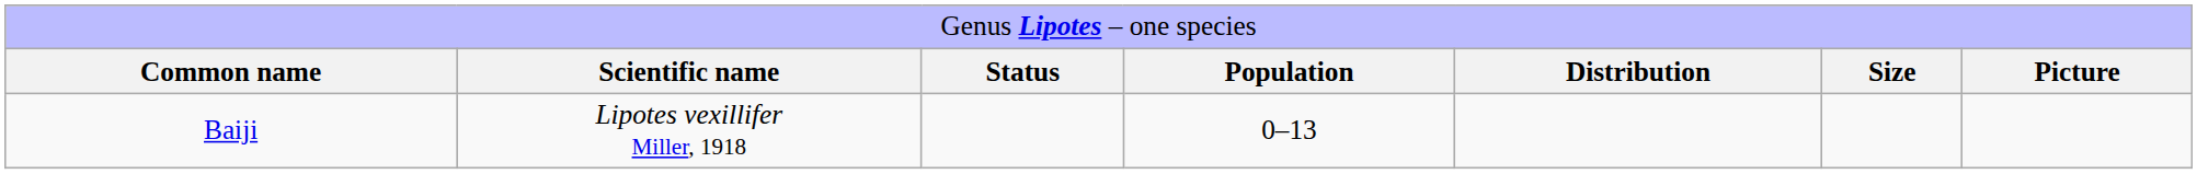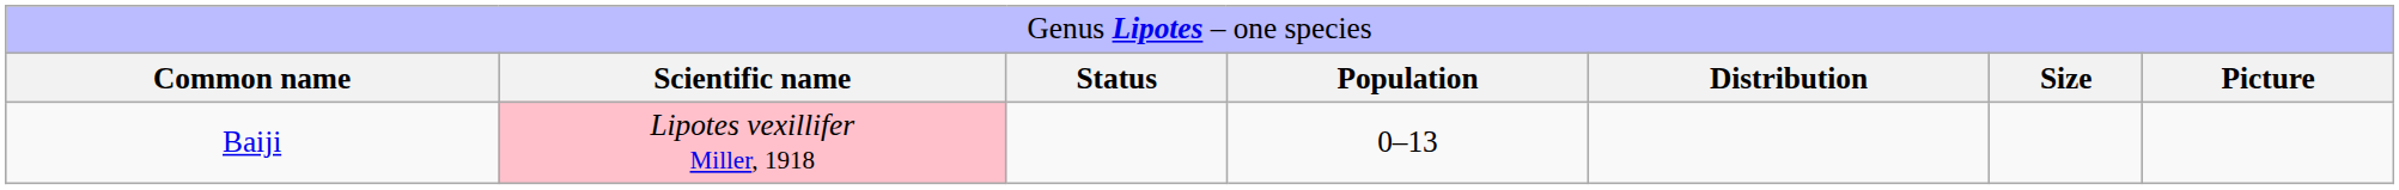Baiji | column 2: no background -> pink background
